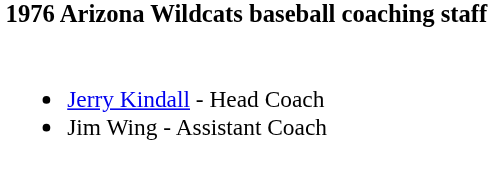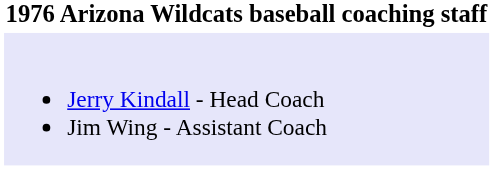Jerry Kindall - Head Coach Jim Wing - Assistant Coach | column 1: no background -> lavender background
